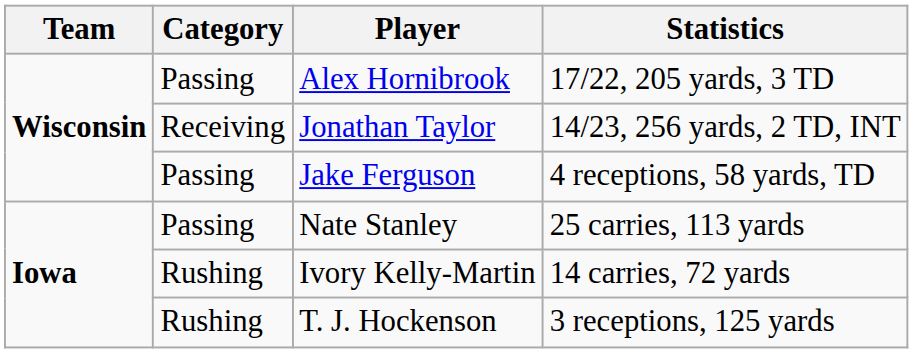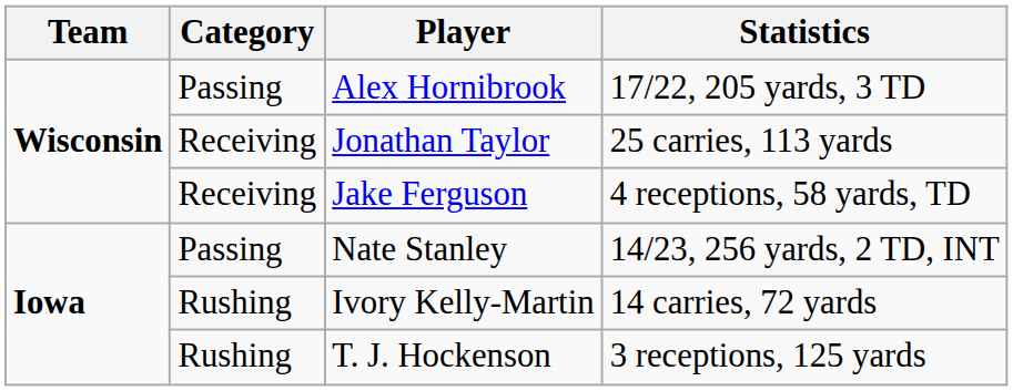Jonathan Taylor | Statistics: 14/23, 256 yards, 2 TD, INT -> 25 carries, 113 yards
Jake Ferguson | Category: Passing -> Receiving
Nate Stanley | Statistics: 25 carries, 113 yards -> 14/23, 256 yards, 2 TD, INT
